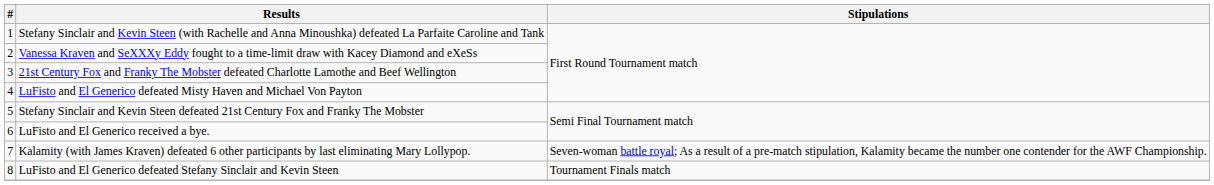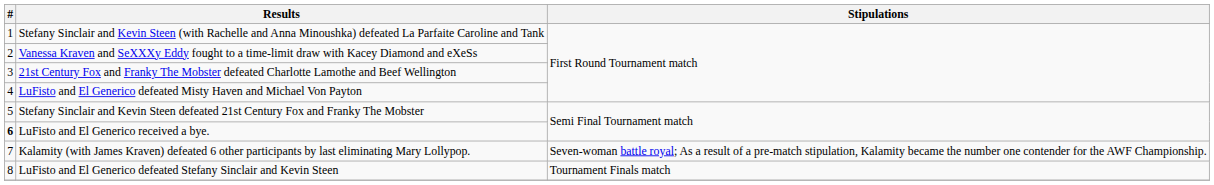LuFisto and El Generico received a bye. | #: normal -> bold
